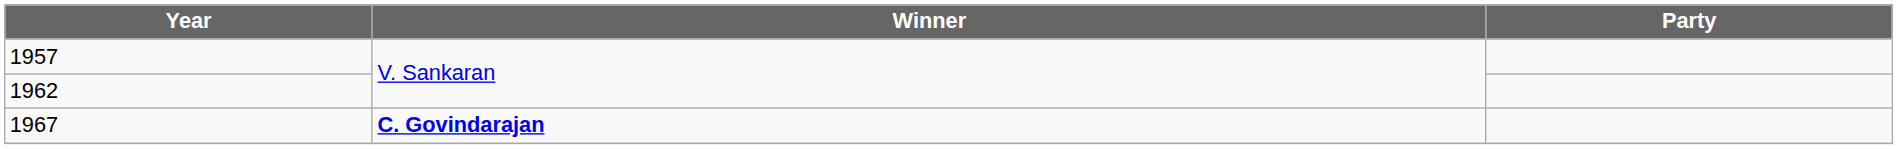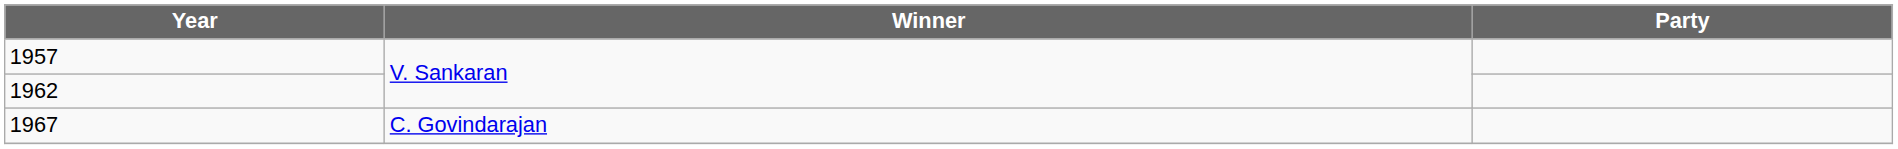1967 | Winner: bold -> normal
